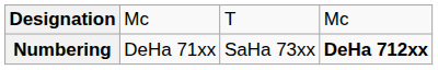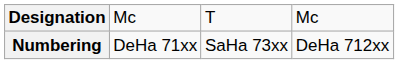Numbering | column 4: bold -> normal
